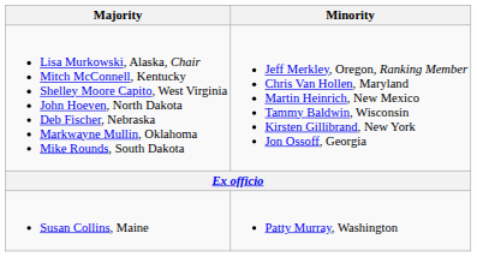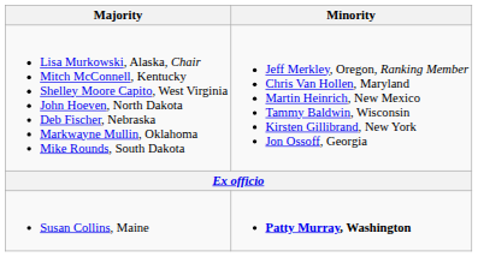Susan Collins, Maine | Minority: normal -> bold
